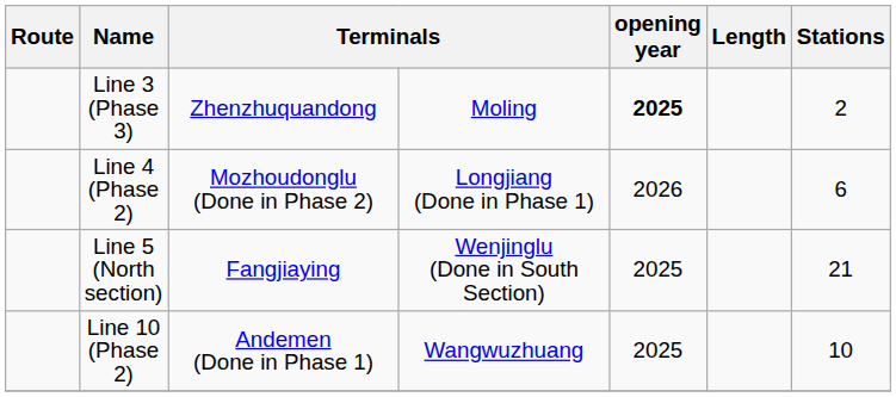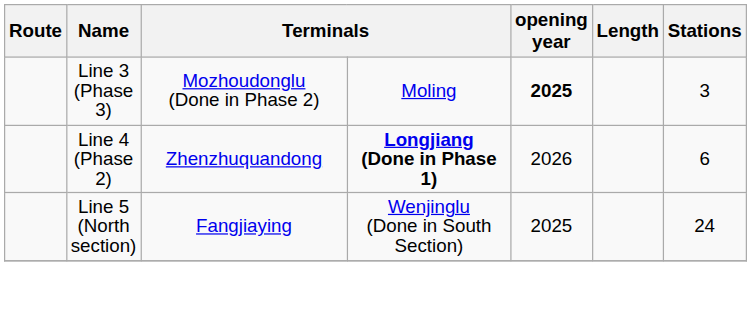Line 3 (Phase 3) | column 3: Zhenzhuquandong -> Mozhoudonglu (Done in Phase 2)
Line 3 (Phase 3) | Stations: 2 -> 3
Line 4 (Phase 2) | column 3: Mozhoudonglu (Done in Phase 2) -> Zhenzhuquandong
Line 4 (Phase 2) | column 4: normal -> bold
Line 5 (North section) | Stations: 21 -> 24
- row: Line 10 (Phase 2) | Andemen (Done in Phase 1) | Wangwuzhuang | 2025 | 10
